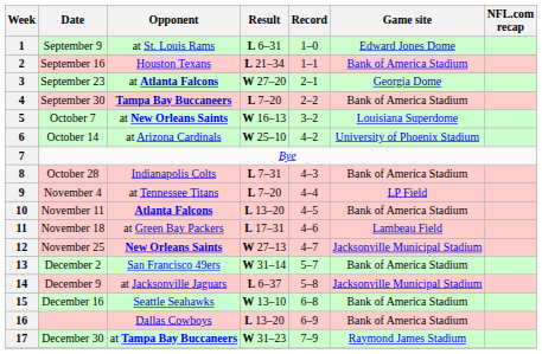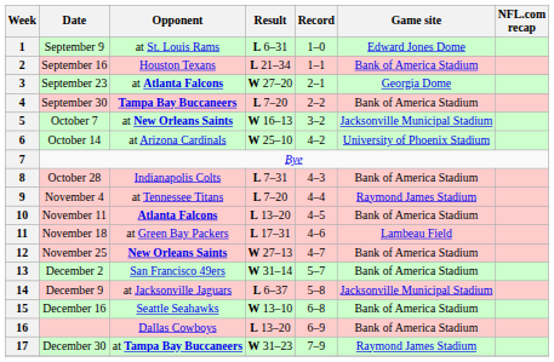5 | Game site: Louisiana Superdome -> Jacksonville Municipal Stadium
9 | Game site: LP Field -> Raymond James Stadium
12 | Game site: Jacksonville Municipal Stadium -> Bank of America Stadium
